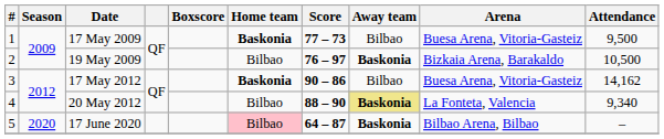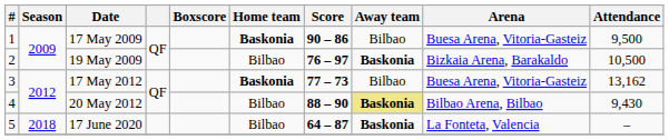17 May 2009 | Score: 77 – 73 -> 90 – 86
17 May 2012 | Score: 90 – 86 -> 77 – 73
17 May 2012 | Attendance: 14,162 -> 13,162
20 May 2012 | Arena: La Fonteta, Valencia -> Bilbao Arena, Bilbao
20 May 2012 | Attendance: 9,340 -> 9,430
17 June 2020 | Season: 2020 -> 2018
17 June 2020 | Home team: pink background -> no background
17 June 2020 | Arena: Bilbao Arena, Bilbao -> La Fonteta, Valencia
